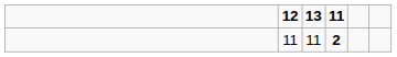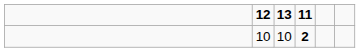row 2 | 12: 11 -> 10
row 2 | 13: 11 -> 10
